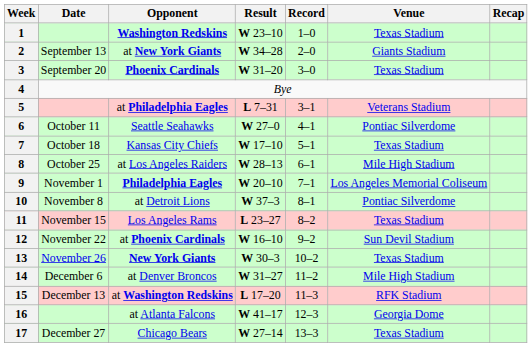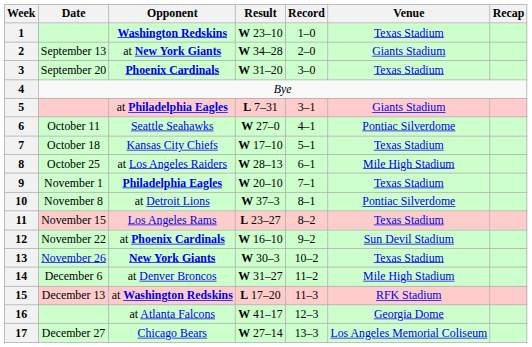5 | Venue: Veterans Stadium -> Giants Stadium
9 | Venue: Los Angeles Memorial Coliseum -> Texas Stadium
17 | Venue: Texas Stadium -> Los Angeles Memorial Coliseum
